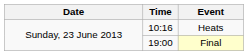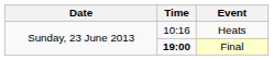Final | Time: normal -> bold
